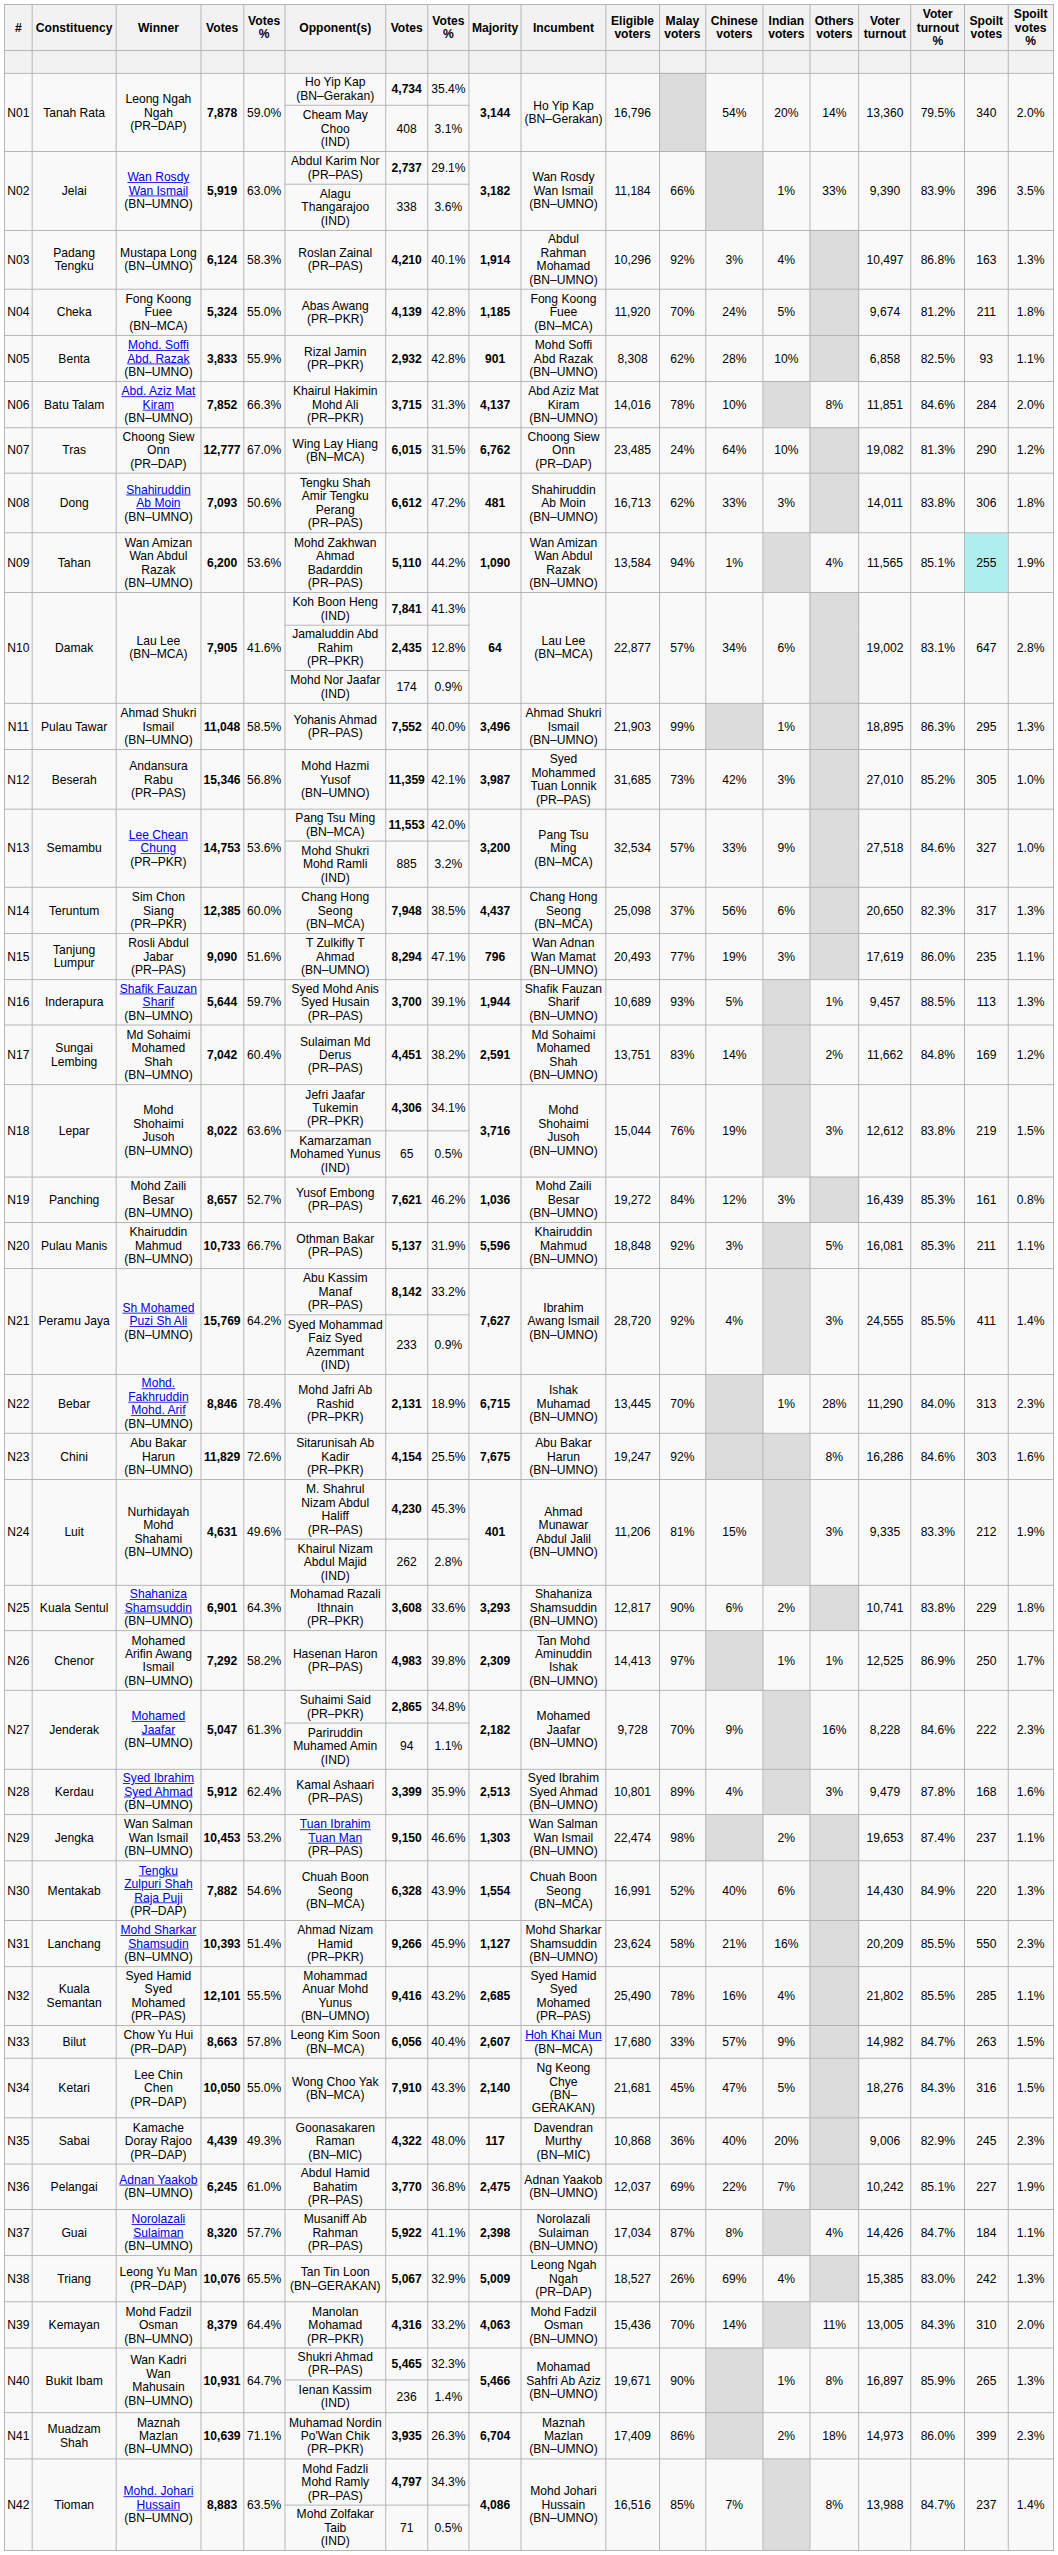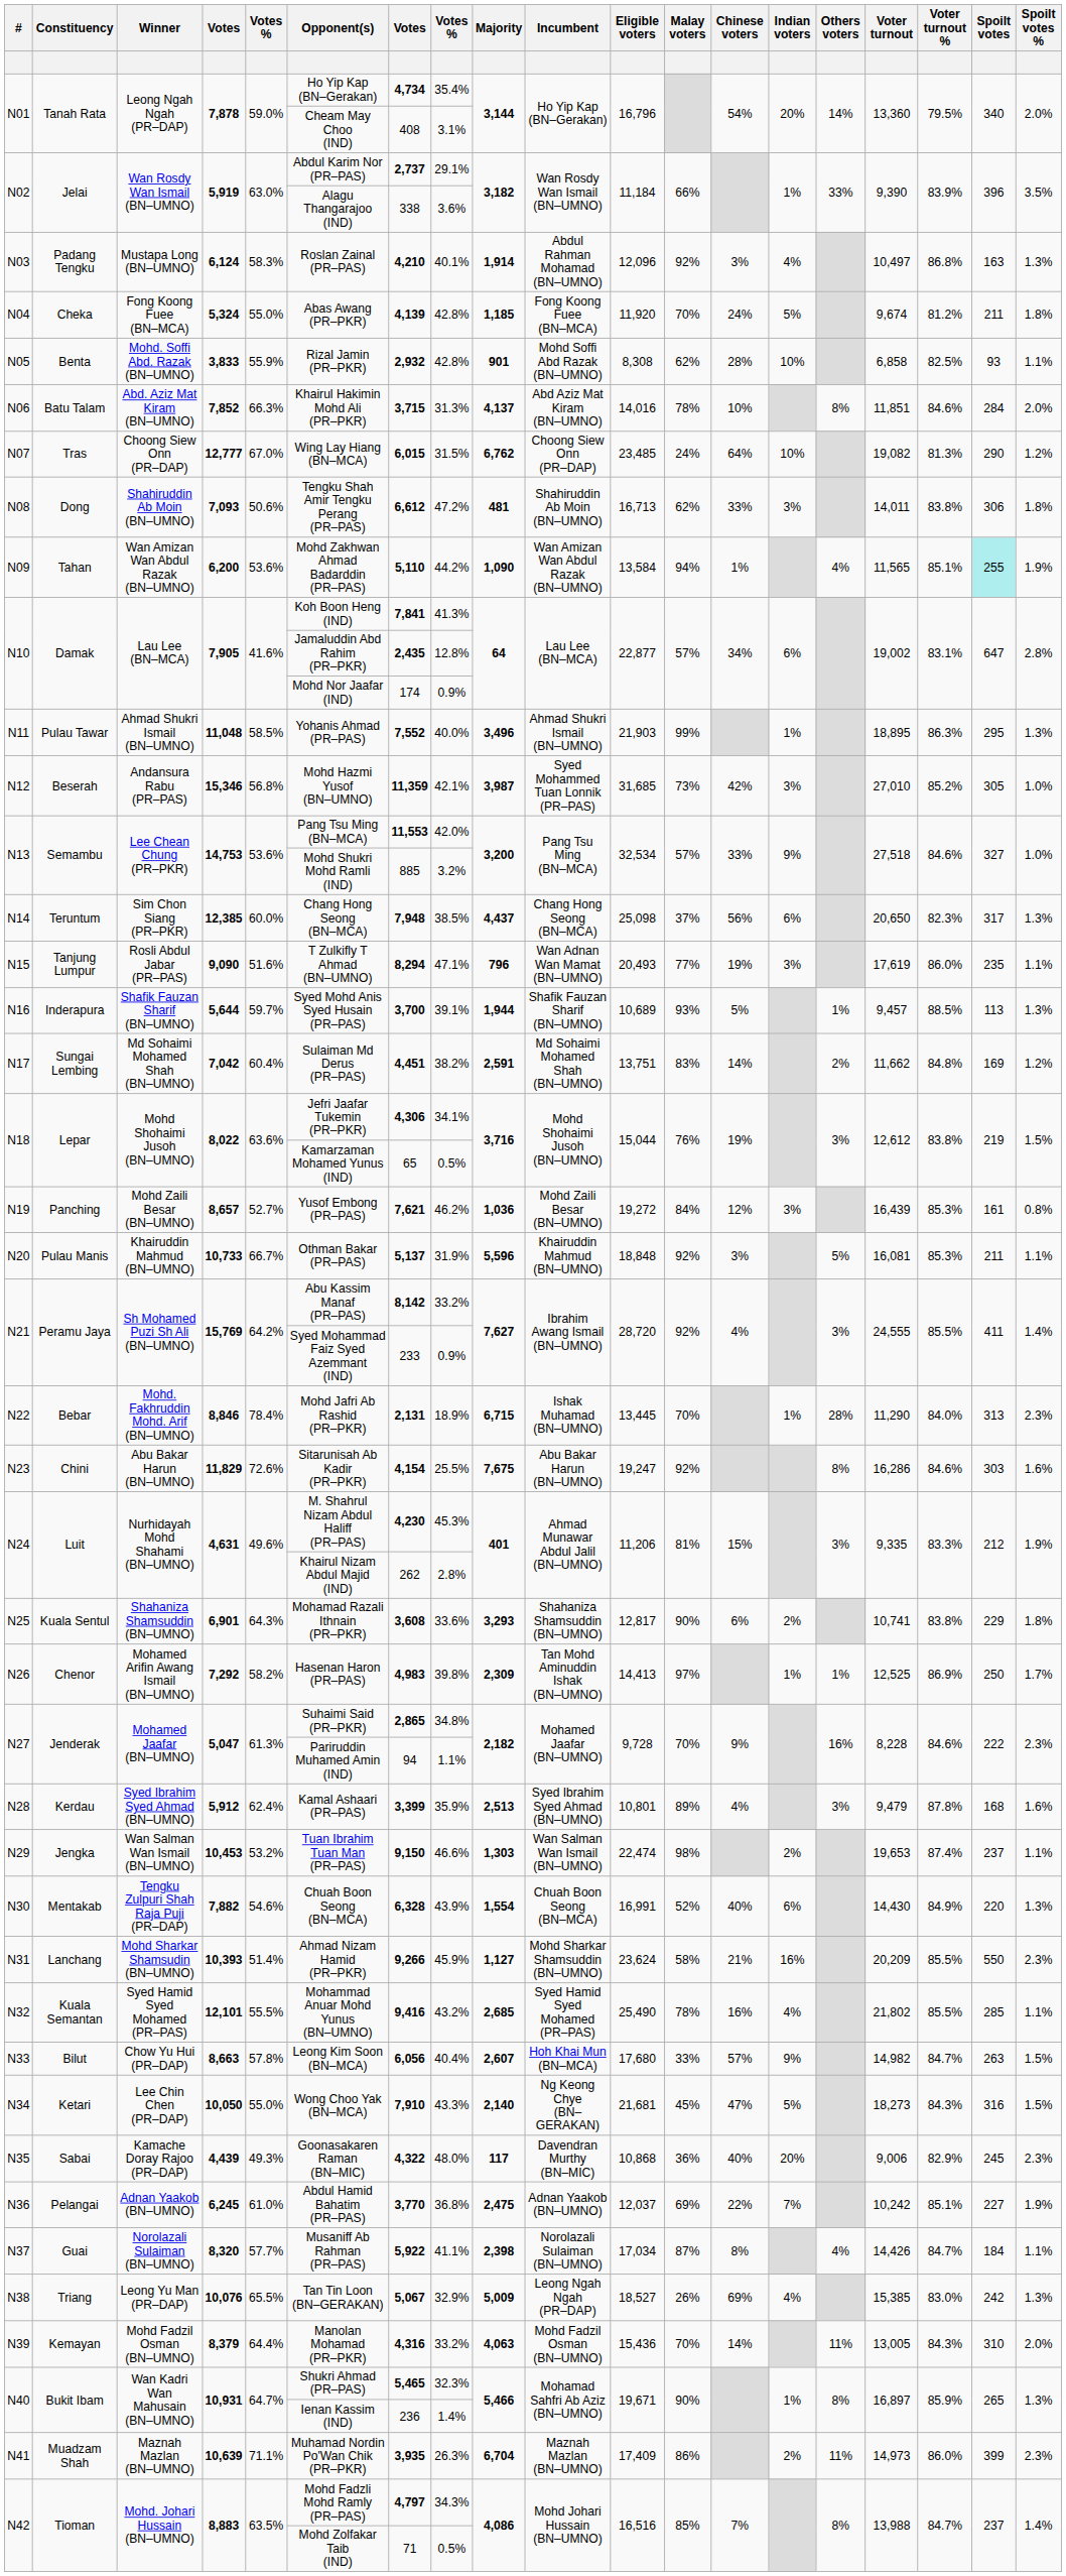N03 | Eligible voters: 10,296 -> 12,096
N34 | Voter turnout: 18,276 -> 18,273
N41 | Others voters: 18% -> 11%
